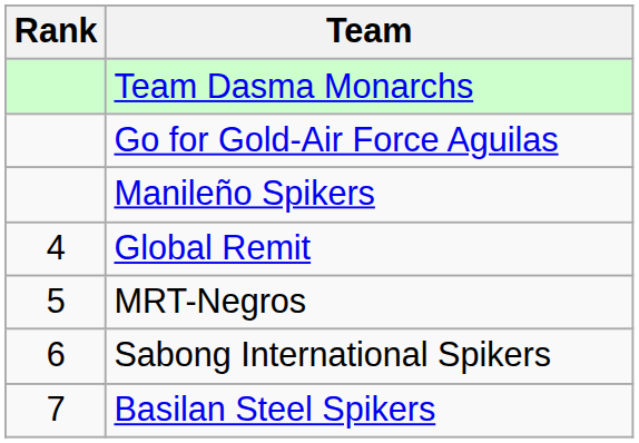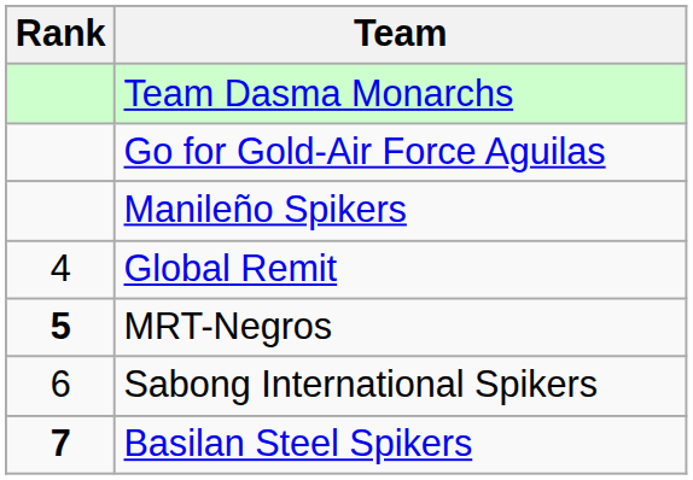MRT-Negros | Rank: normal -> bold
Basilan Steel Spikers | Rank: normal -> bold
